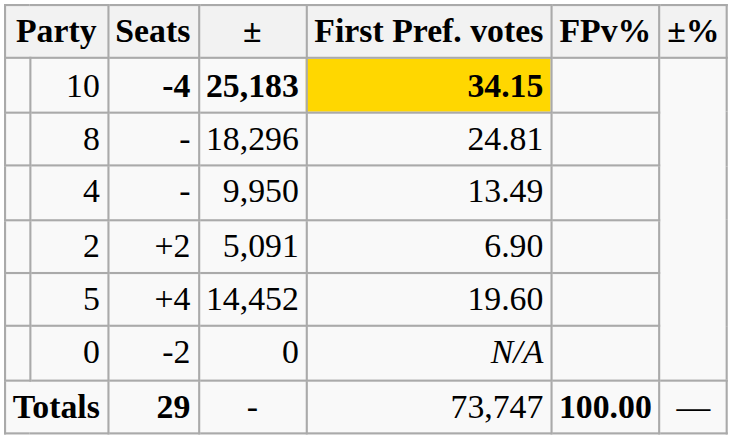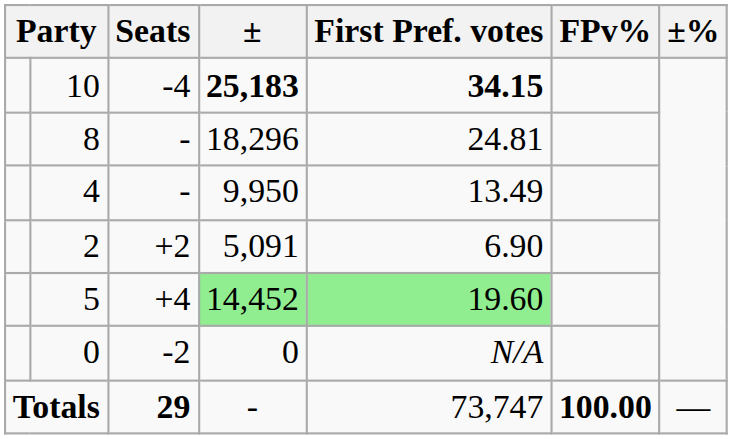10 | Seats: bold -> normal
10 | First Pref. votes: gold background -> no background
5 | ±: no background -> lightgreen background
5 | First Pref. votes: no background -> lightgreen background
